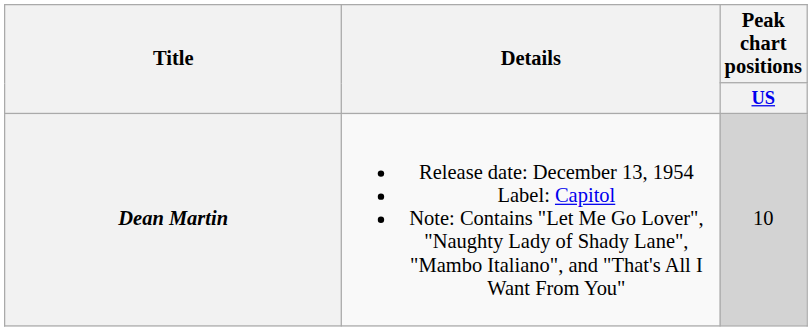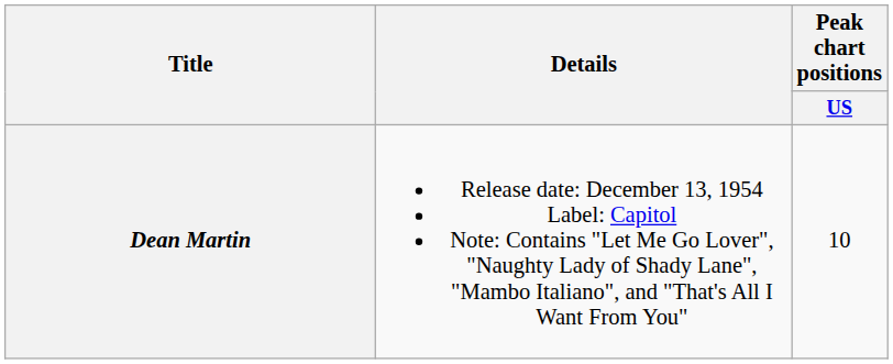row 3 | Peak chart positions / US: lightgrey background -> no background
